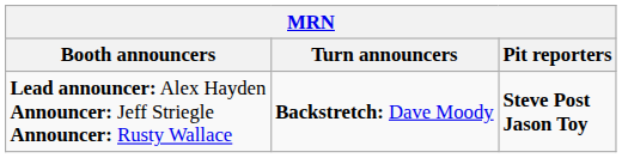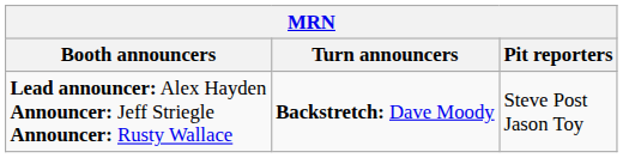row 3 | Pit reporters: bold -> normal
